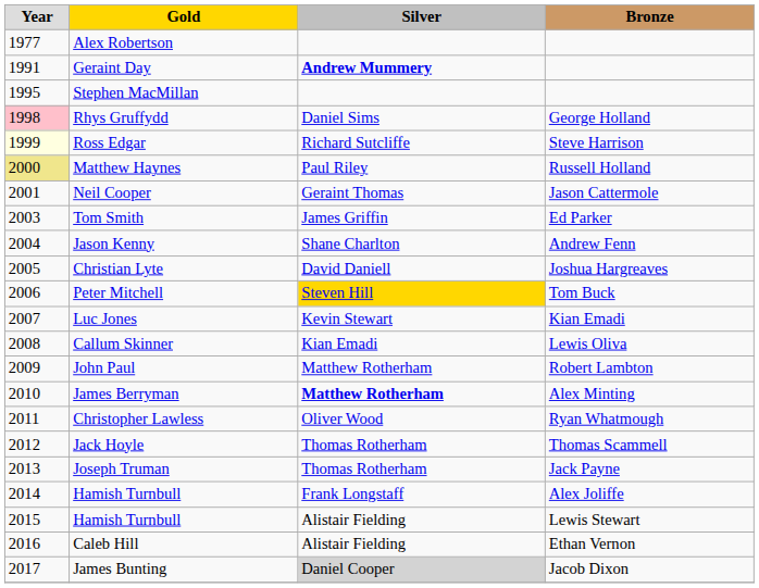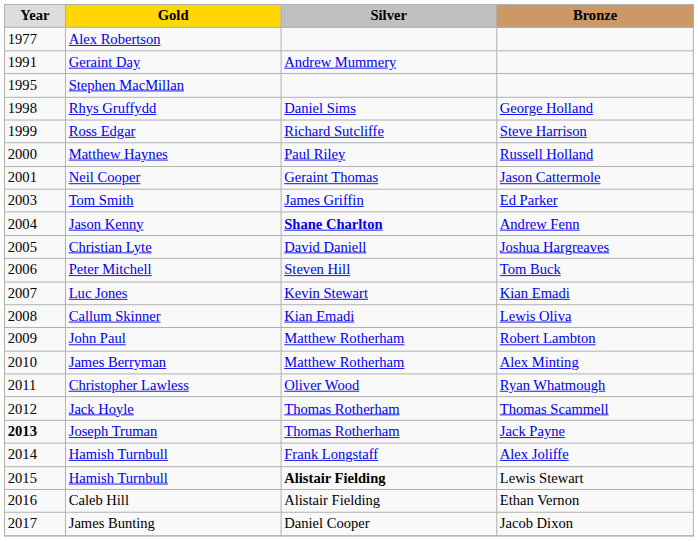Geraint Day | column 3: bold -> normal
Rhys Gruffydd | column 1: pink background -> no background
Ross Edgar | column 1: lightyellow background -> no background
Matthew Haynes | column 1: khaki background -> no background
Jason Kenny | column 3: normal -> bold
Peter Mitchell | column 3: gold background -> no background
James Berryman | column 3: bold -> normal
Joseph Truman | column 1: normal -> bold
Hamish Turnbull / Lewis Stewart | column 3: normal -> bold
James Bunting | column 3: lightgrey background -> no background
